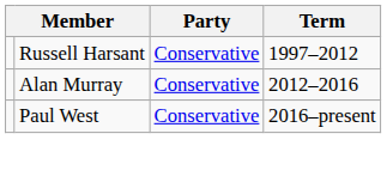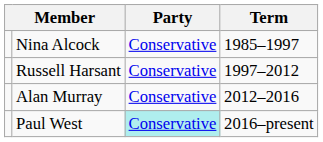+ row: Nina Alcock | Conservative | 1985–1997
Paul West | Party: no background -> paleturquoise background
